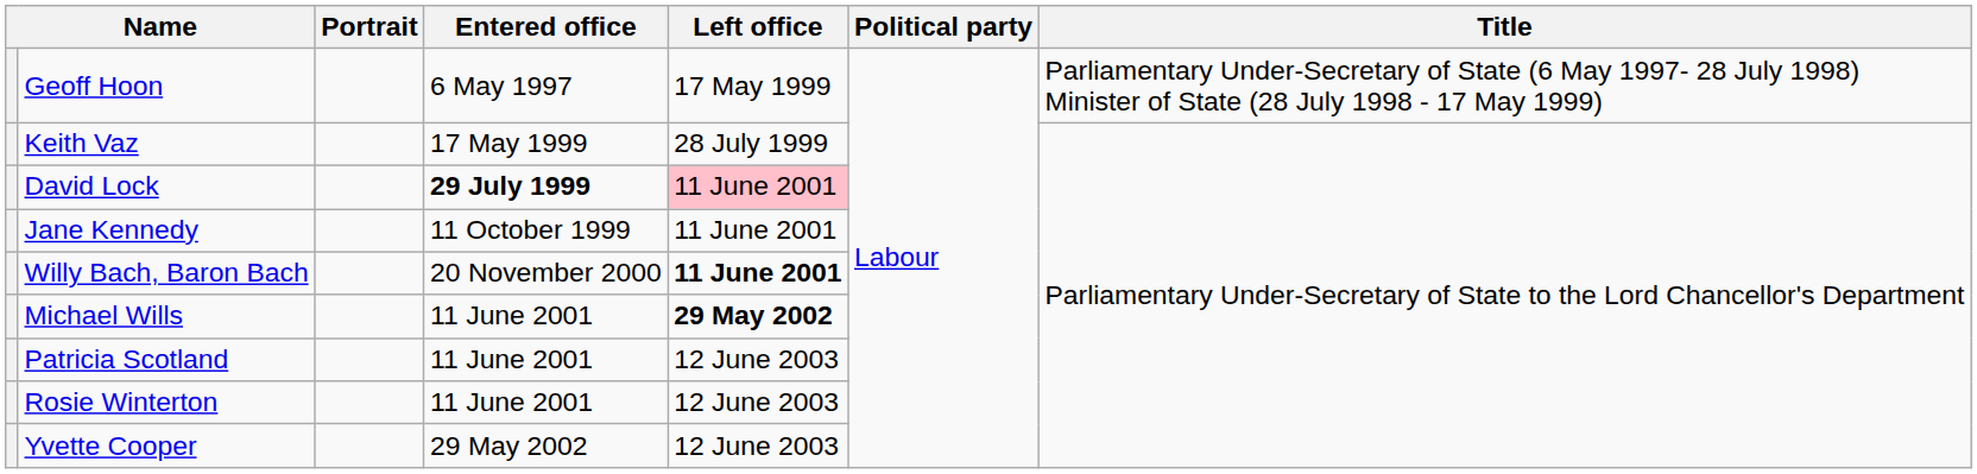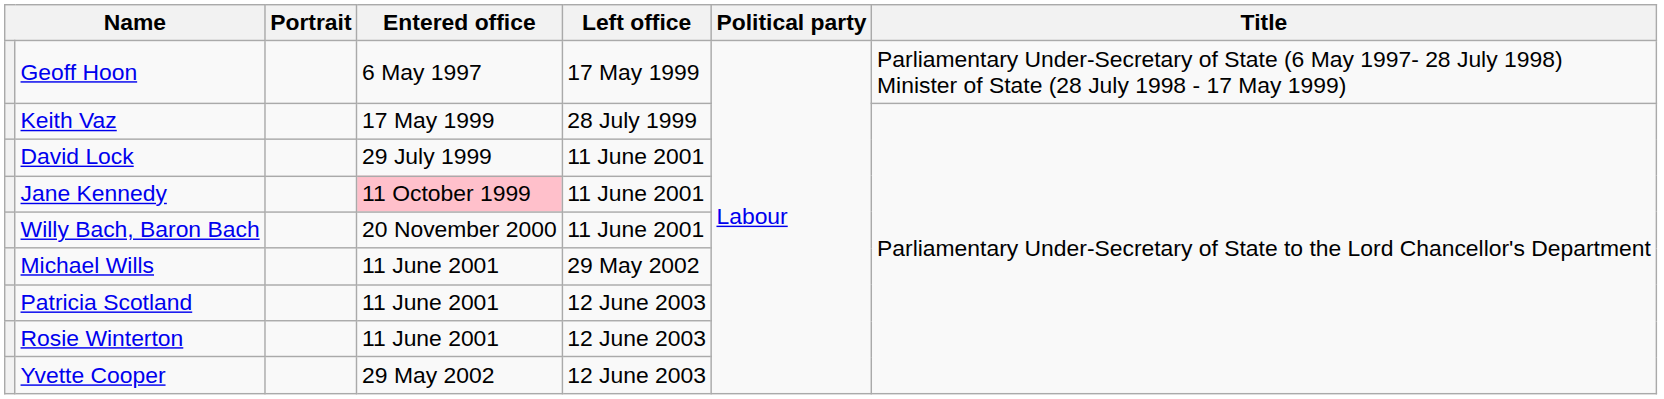David Lock | Entered office: bold -> normal
David Lock | Left office: pink background -> no background
Jane Kennedy | Entered office: no background -> pink background
Willy Bach, Baron Bach | Left office: bold -> normal
Michael Wills | Left office: bold -> normal
